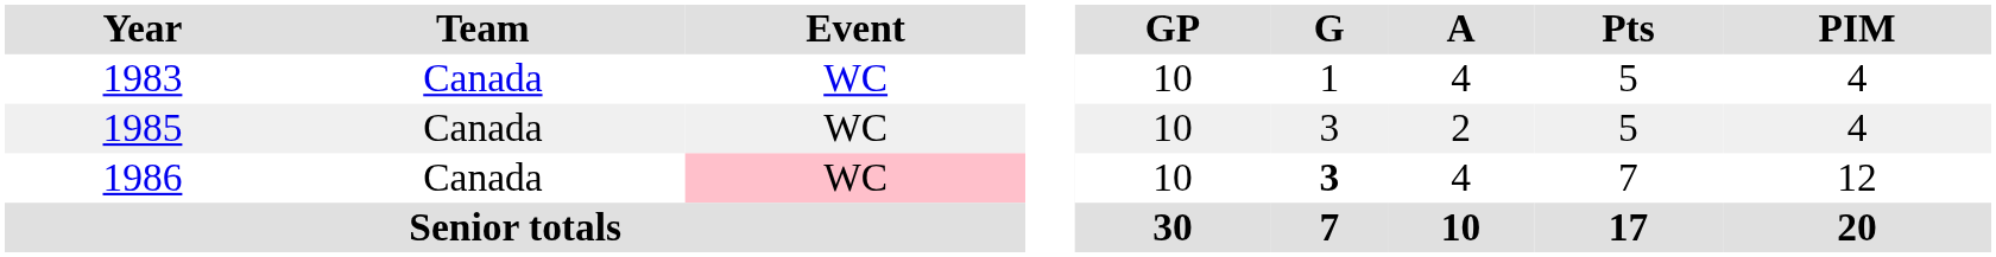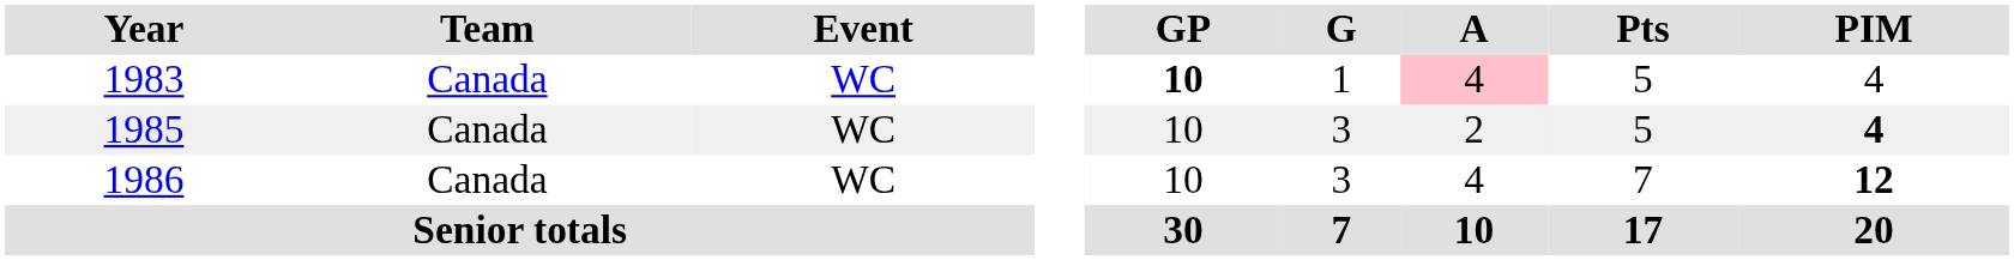1983 | GP: normal -> bold
1983 | A: no background -> pink background
1985 | PIM: normal -> bold
1986 | Event: pink background -> no background
1986 | G: bold -> normal
1986 | PIM: normal -> bold
